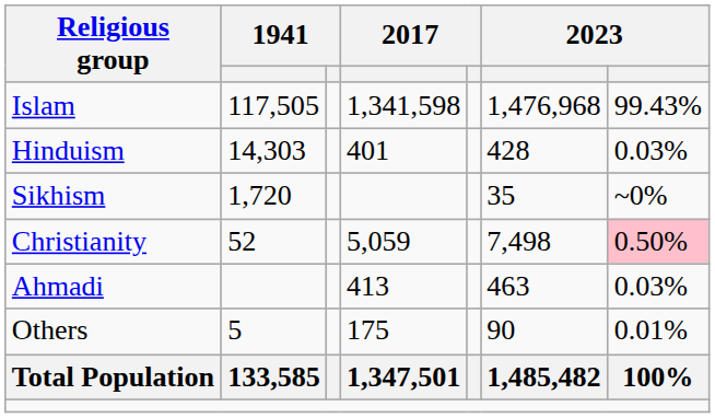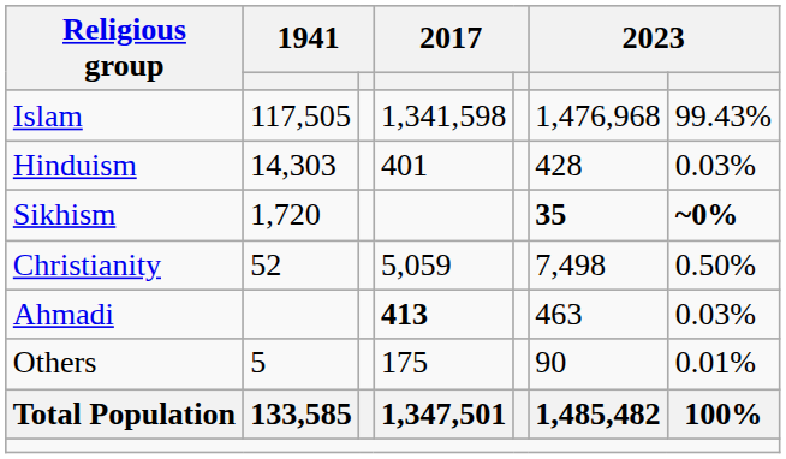Sikhism | column 6: normal -> bold
Sikhism | column 7: normal -> bold
Christianity | column 7: pink background -> no background
Ahmadi | column 4: normal -> bold
